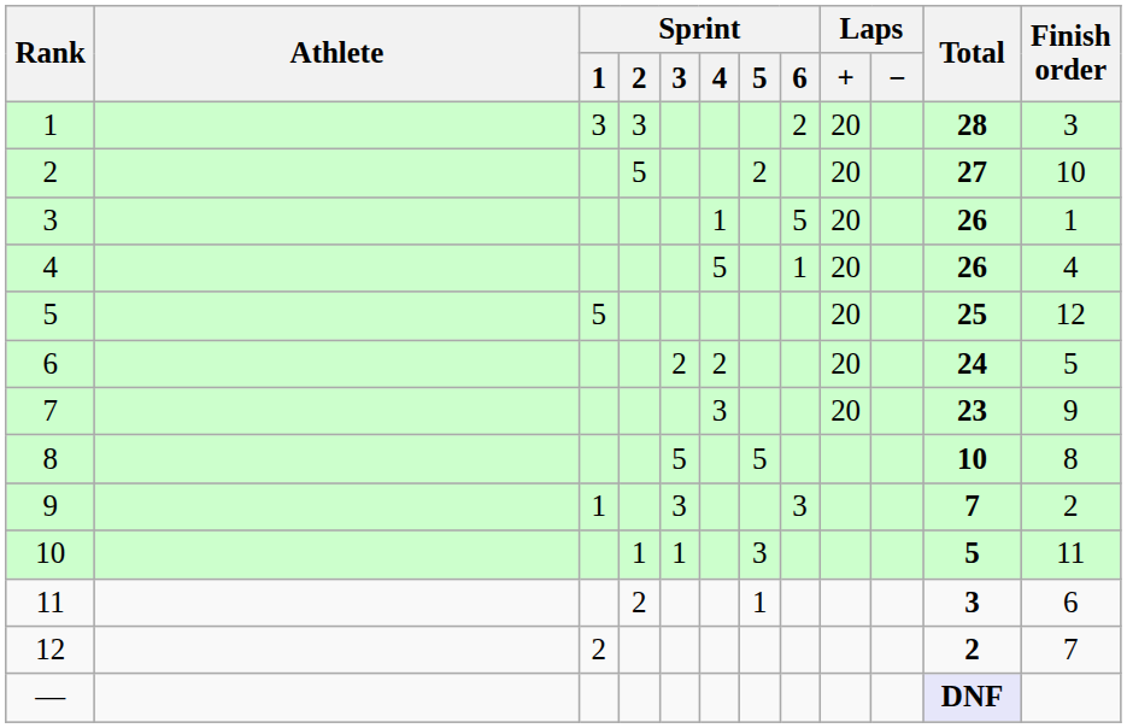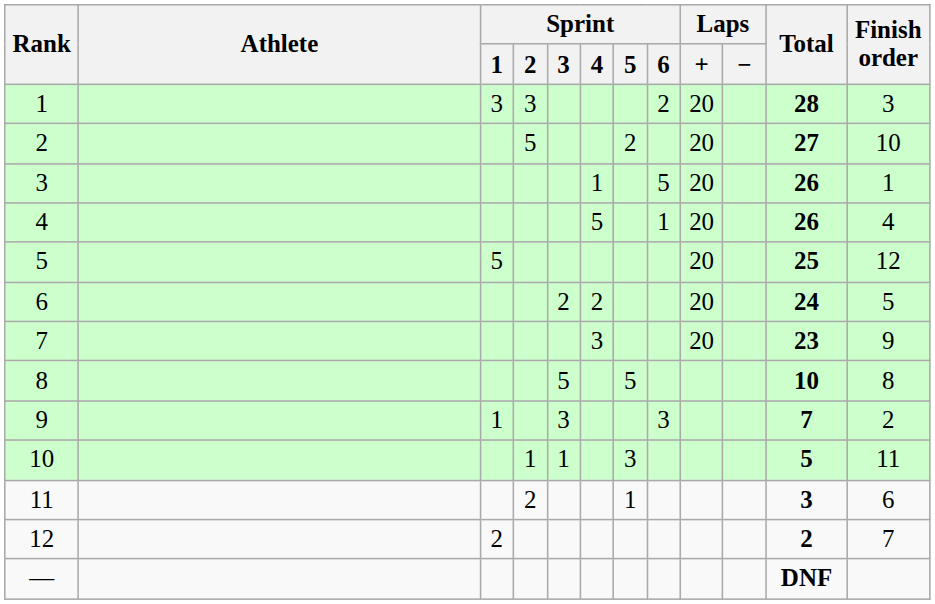— | Total: lavender background -> no background
